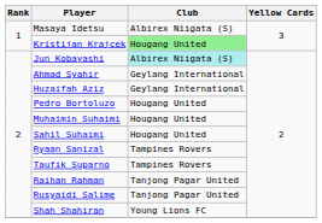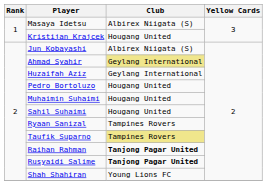Kristijan Krajcek | Club: lightgreen background -> no background
Jun Kobayashi | Club: paleturquoise background -> no background
Ahmad Syahir | Club: no background -> khaki background
Taufik Suparno | Club: no background -> khaki background
Raihan Rahman | Club: normal -> bold
Rusyaidi Salime | Club: normal -> bold
